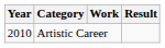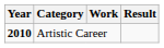row 2 | Year: normal -> bold
